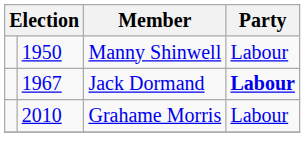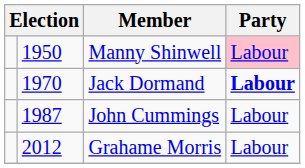Manny Shinwell | Party: no background -> pink background
Jack Dormand | column 2: 1967 -> 1970
+ row: 1987 | John Cummings | Labour
Grahame Morris | column 2: 2010 -> 2012
